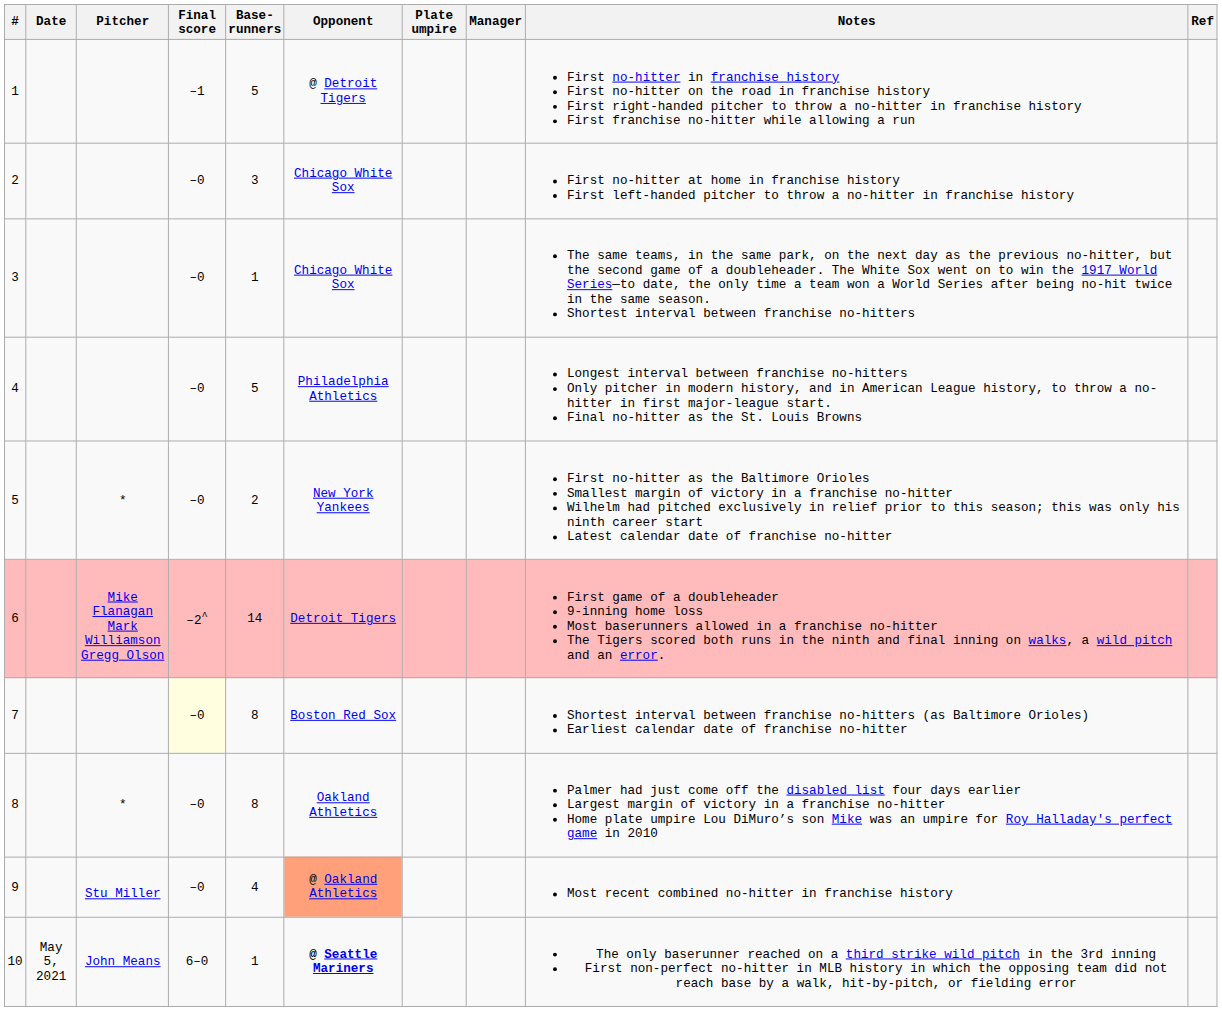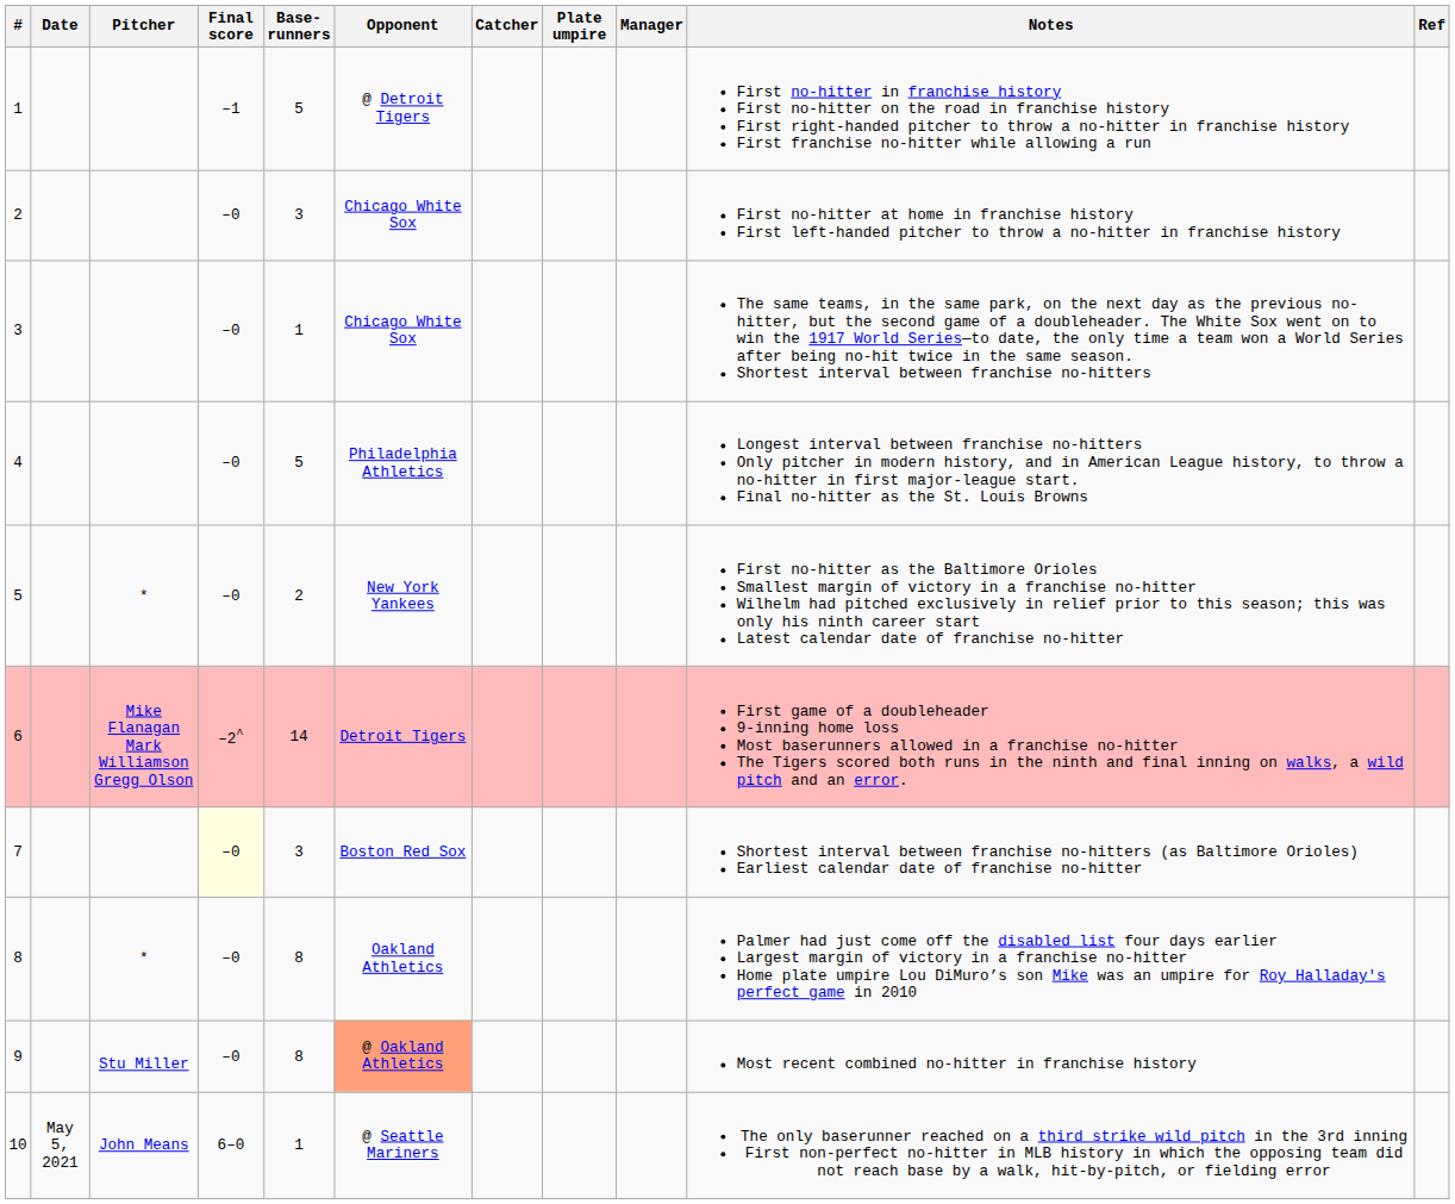+ column: Catcher
7 | Base- runners: 8 -> 3
9 | Base- runners: 4 -> 8
10 | Opponent: bold -> normal
